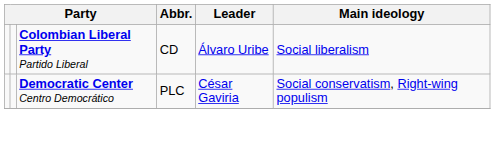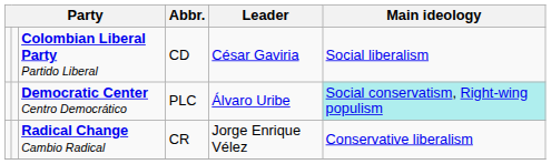Colombian Liberal Party Partido Liberal | Leader: Álvaro Uribe -> César Gaviria
Democratic Center Centro Democrático | Leader: César Gaviria -> Álvaro Uribe
Democratic Center Centro Democrático | Main ideology: no background -> paleturquoise background
+ row: Radical Change Cambio Radical | CR | Jorge Enrique Vélez | Conservative liberalism
